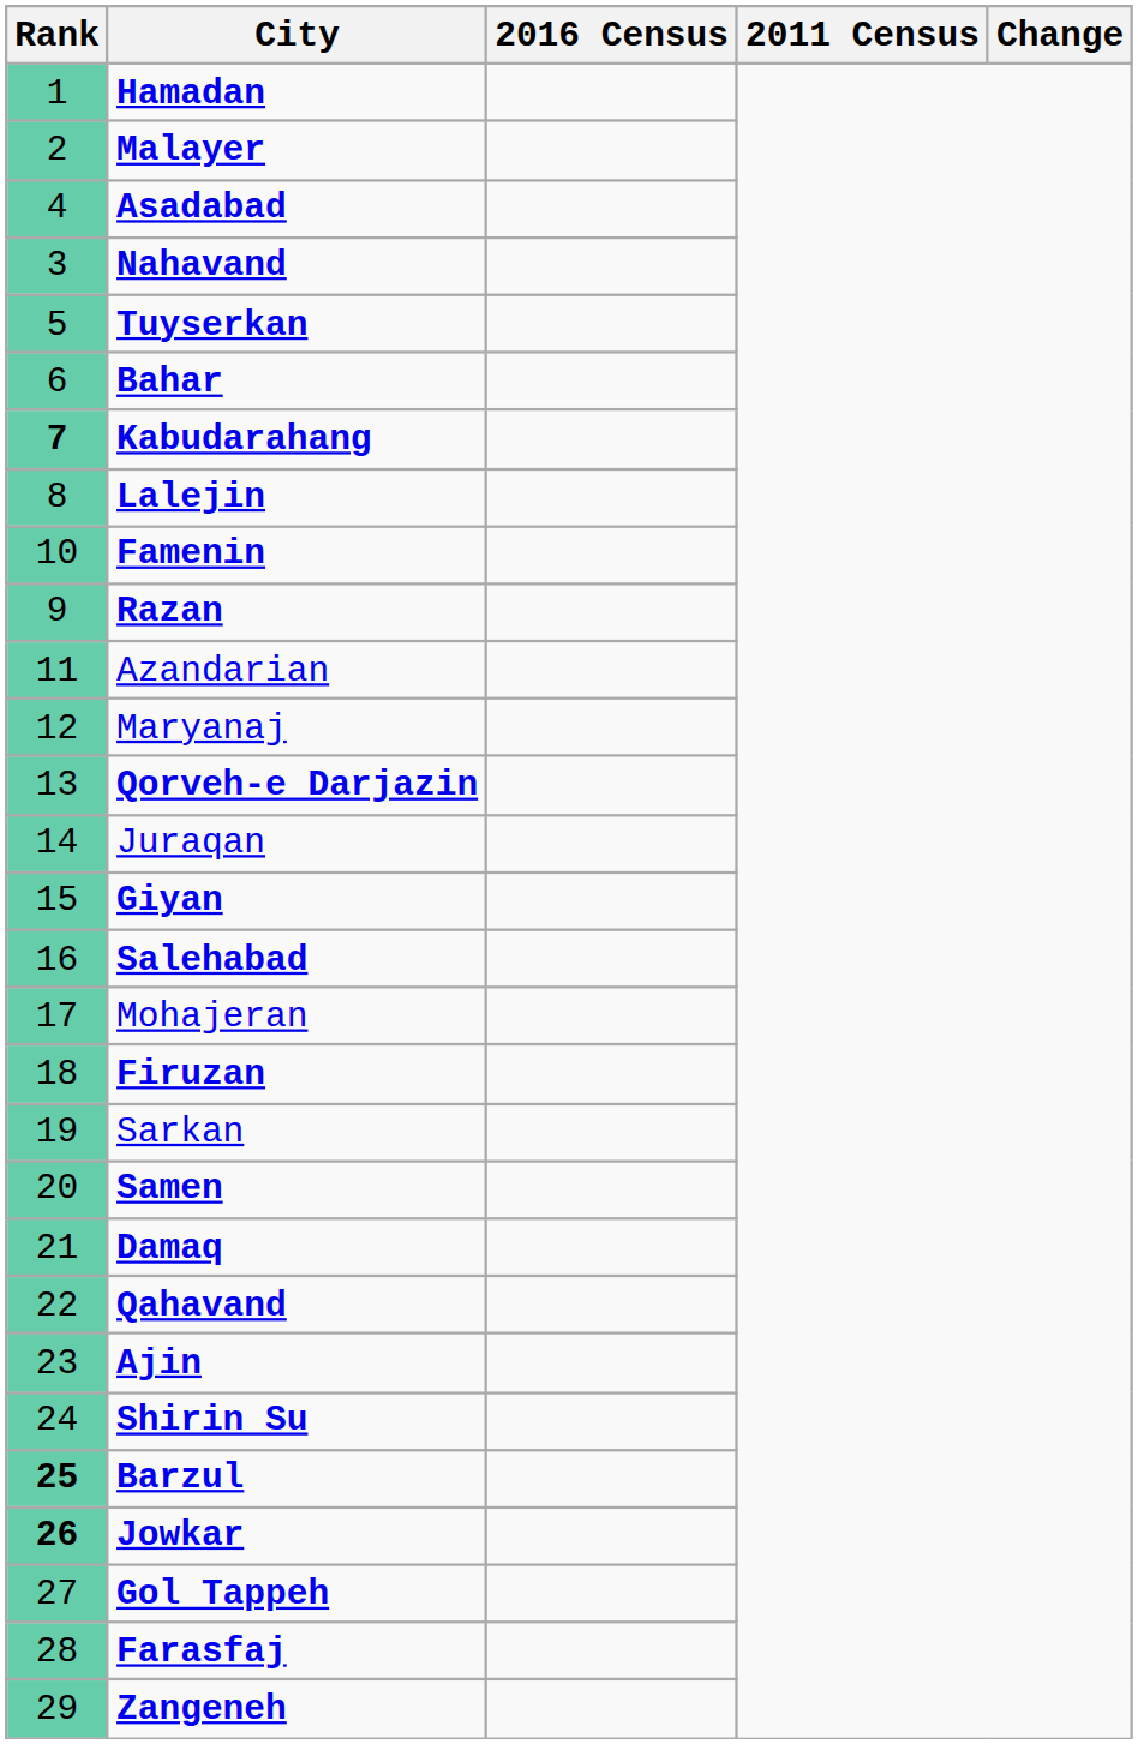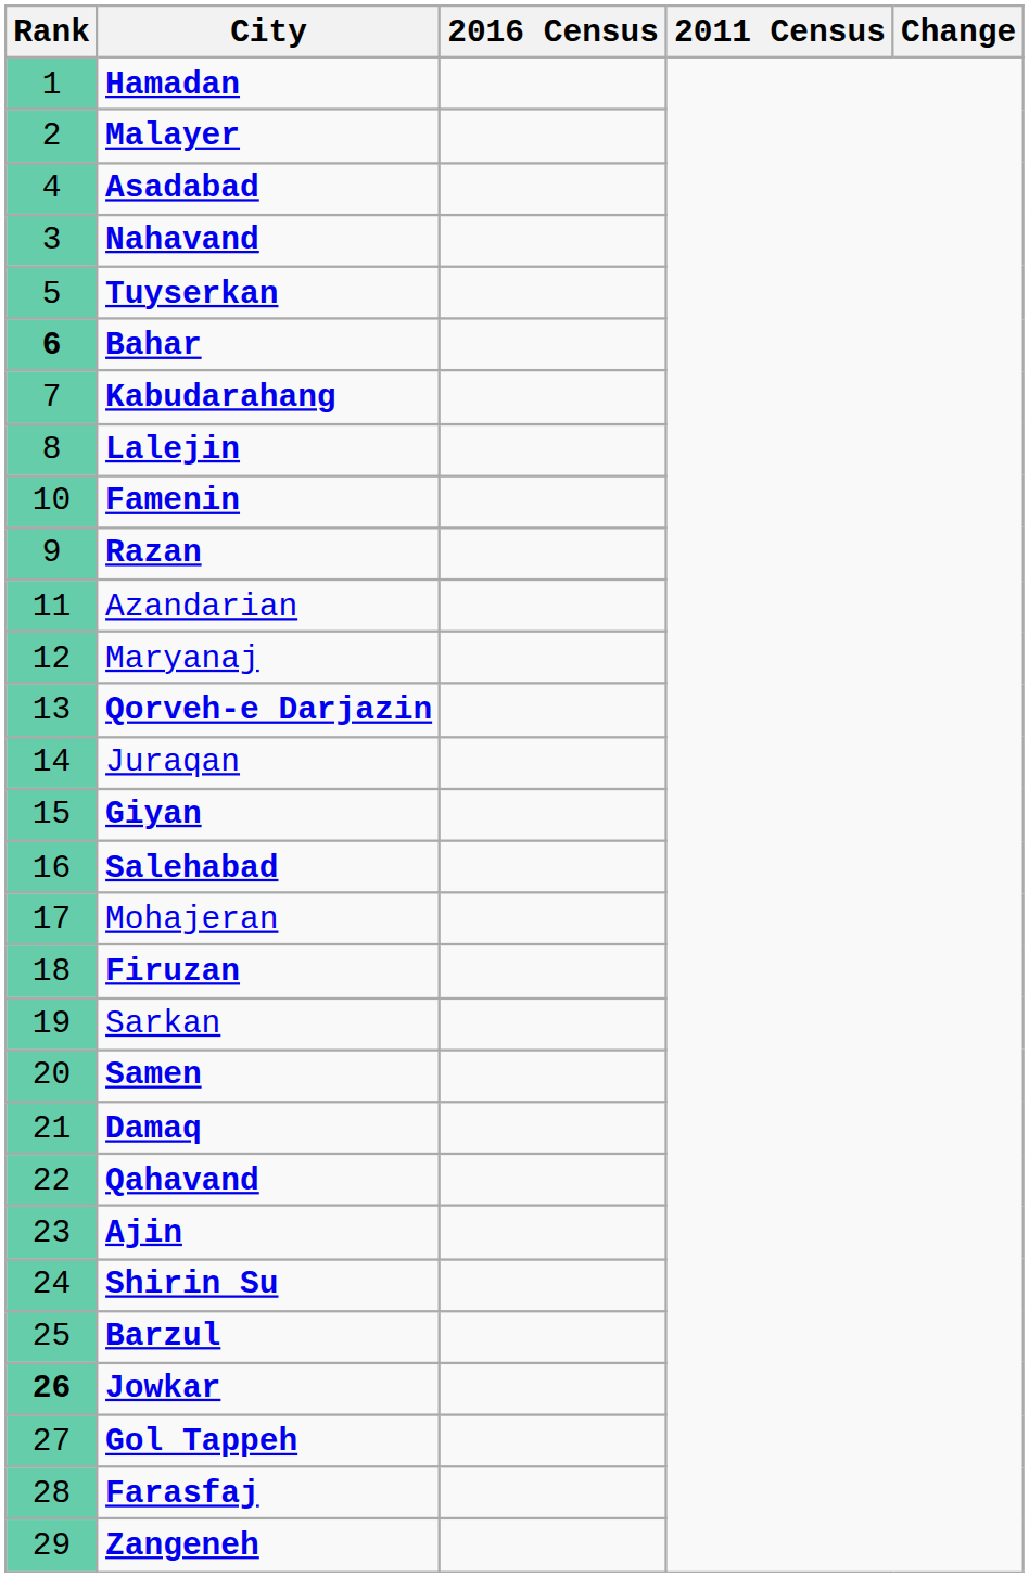Bahar | Rank: normal -> bold
Kabudarahang | Rank: bold -> normal
Barzul | Rank: bold -> normal
